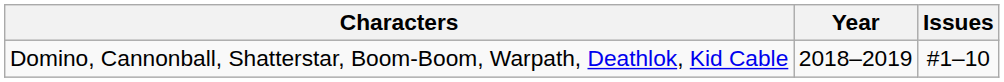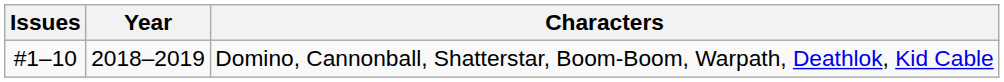columns swapped: Issues <-> Characters
